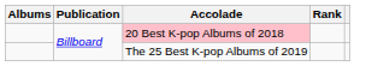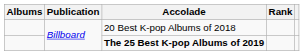20 Best K-pop Albums of 2018 | Accolade: pink background -> no background
The 25 Best K-pop Albums of 2019 | Accolade: normal -> bold
